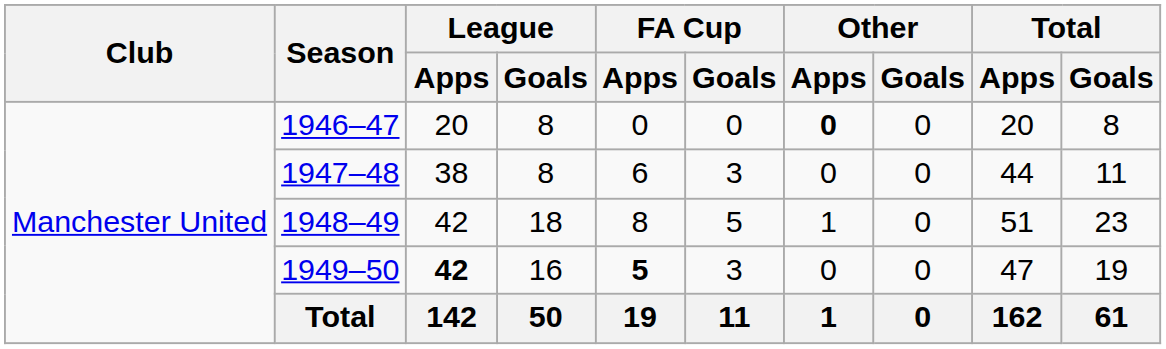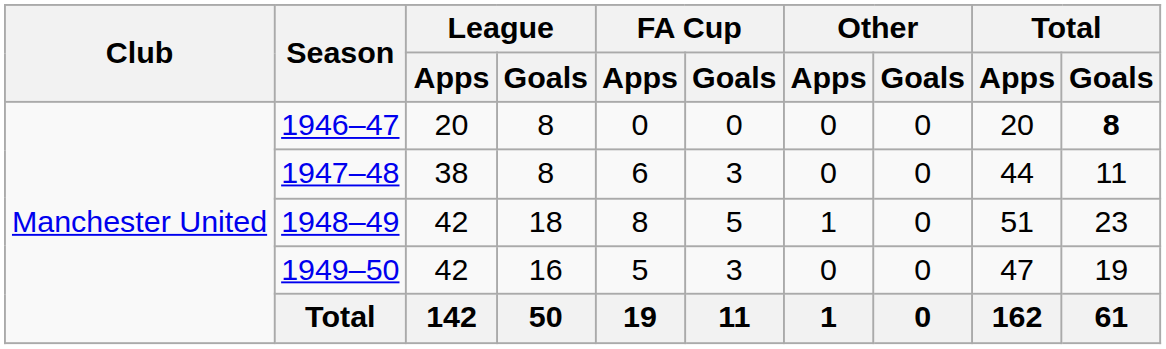1946–47 | Other / Apps: bold -> normal
1946–47 | Total / Goals: normal -> bold
1949–50 | League / Apps: bold -> normal
1949–50 | FA Cup / Apps: bold -> normal
